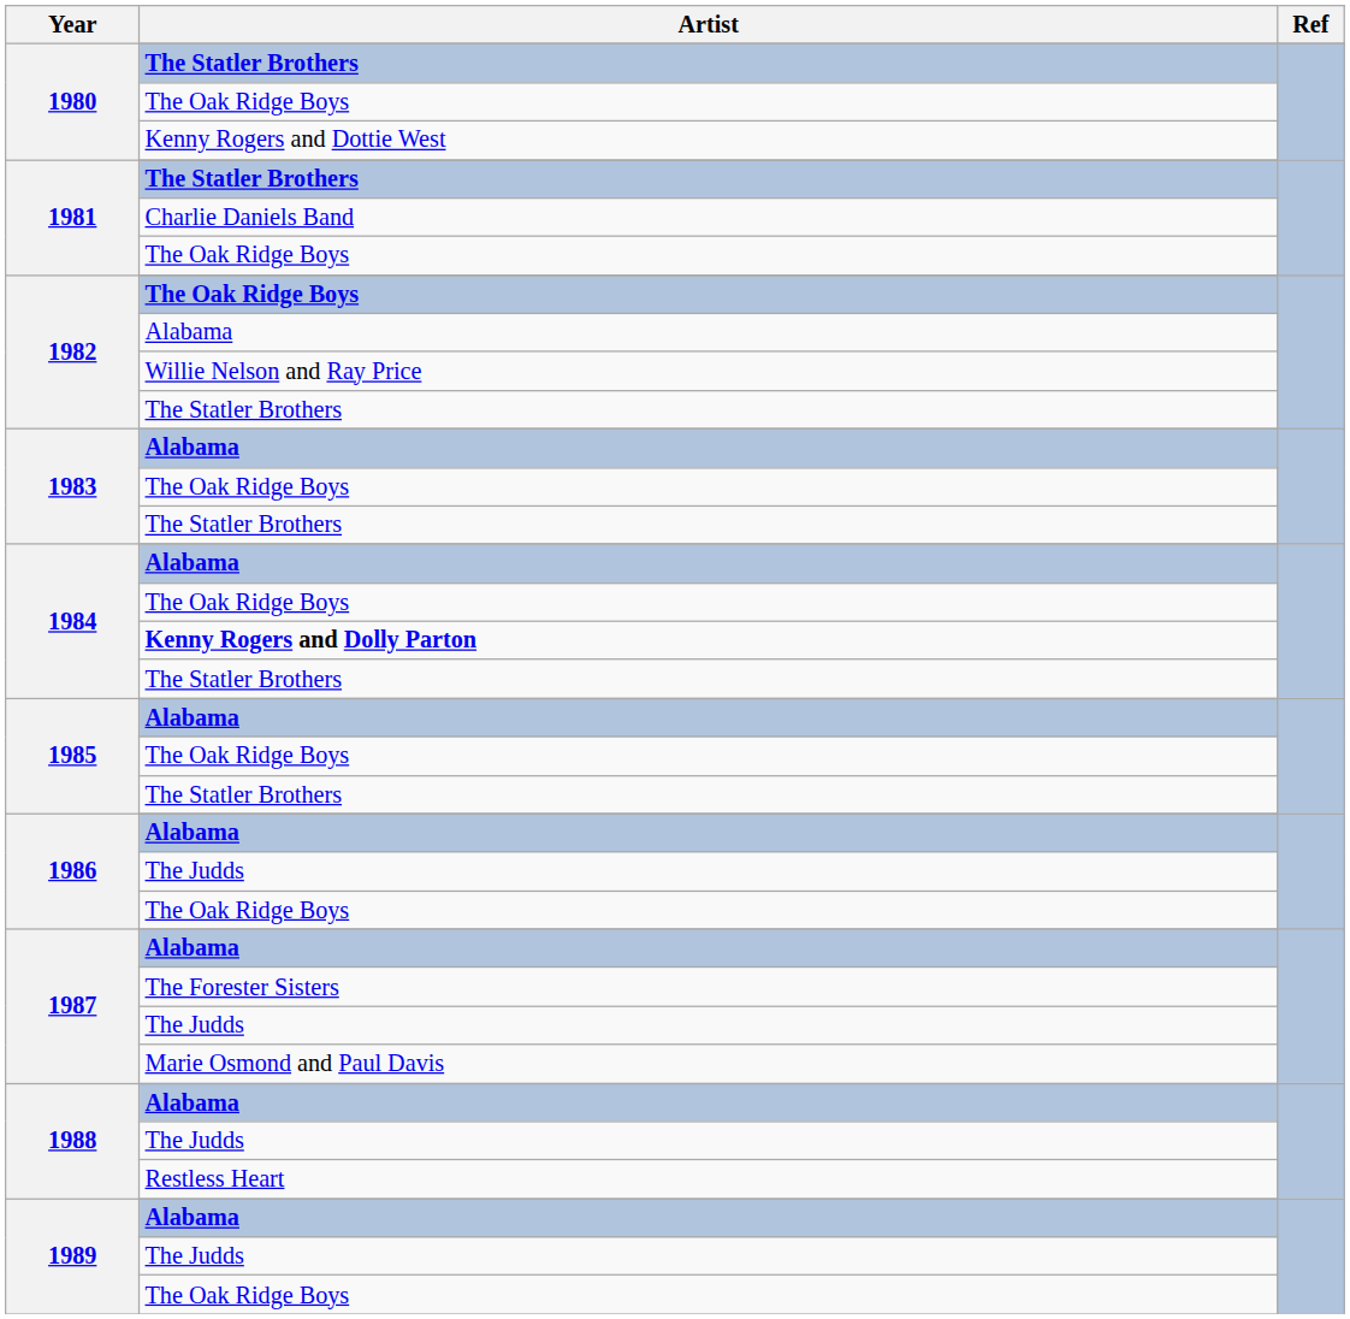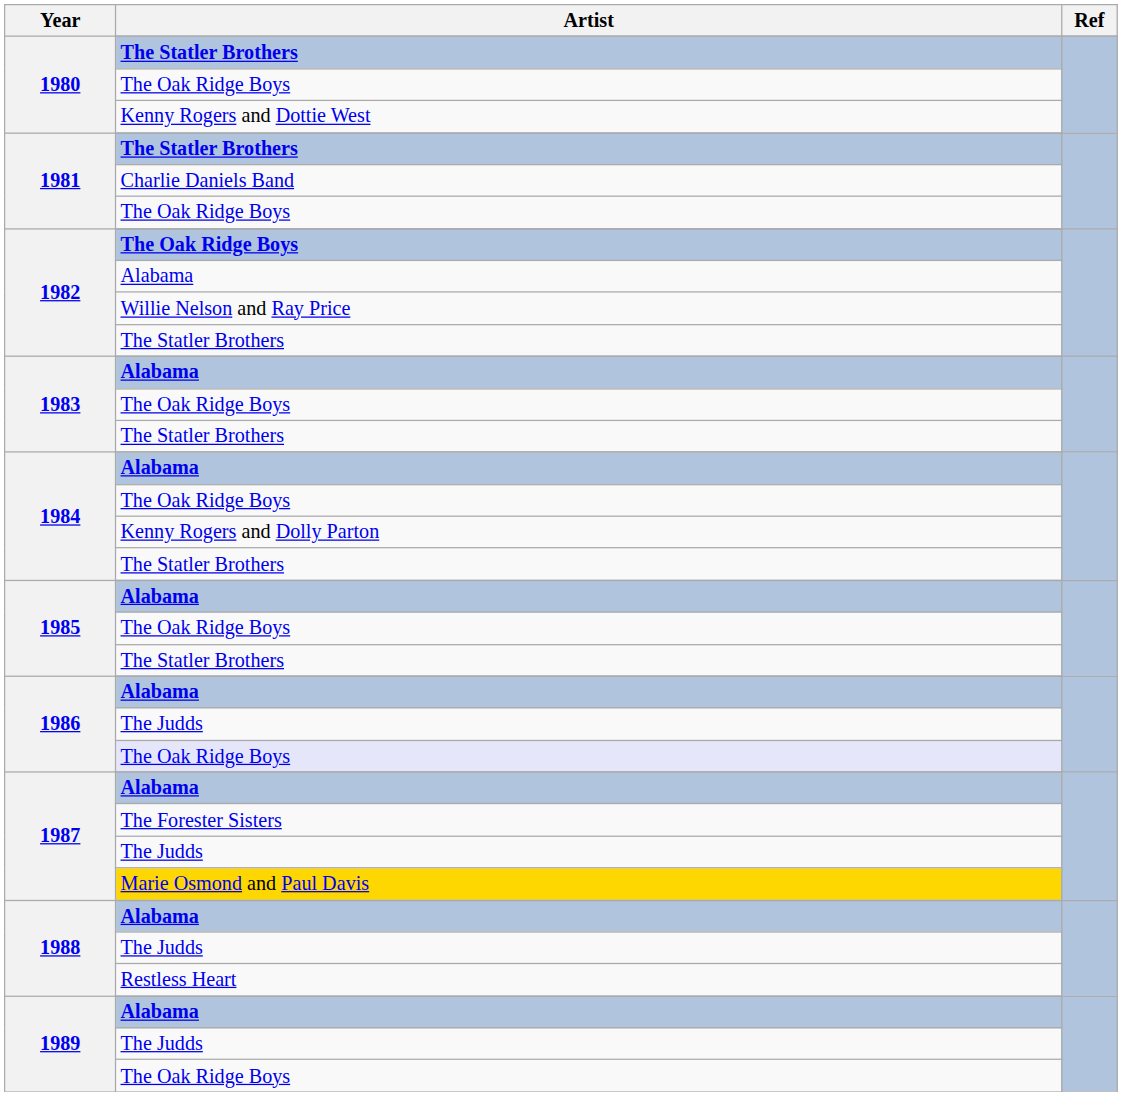Kenny Rogers and Dolly Parton | Artist: bold -> normal
1986 / The Oak Ridge Boys | Artist: no background -> lavender background
Marie Osmond and Paul Davis | Artist: no background -> gold background
